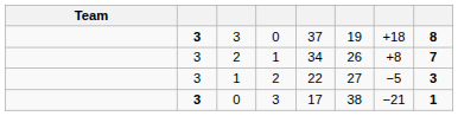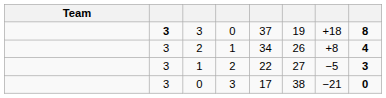row 3 | column 8: 7 -> 4
row 5 | column 2: bold -> normal
row 5 | column 8: 1 -> 0
